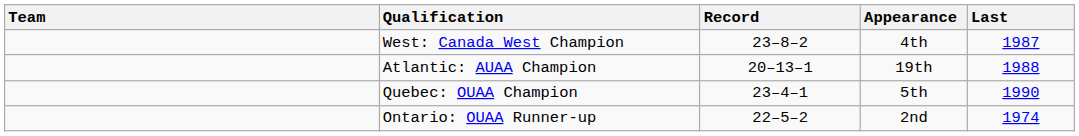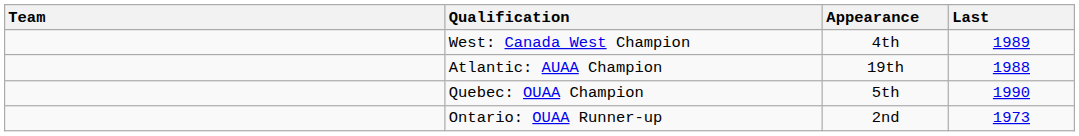- column: Record | 23–8–2 | 20–13–1 | 23–4–1 | 22–5–2
West: Canada West Champion | Last: 1987 -> 1989
Ontario: OUAA Runner-up | Last: 1974 -> 1973
